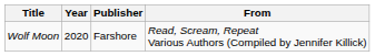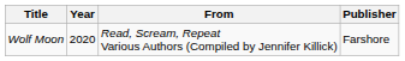columns swapped: Publisher <-> From
